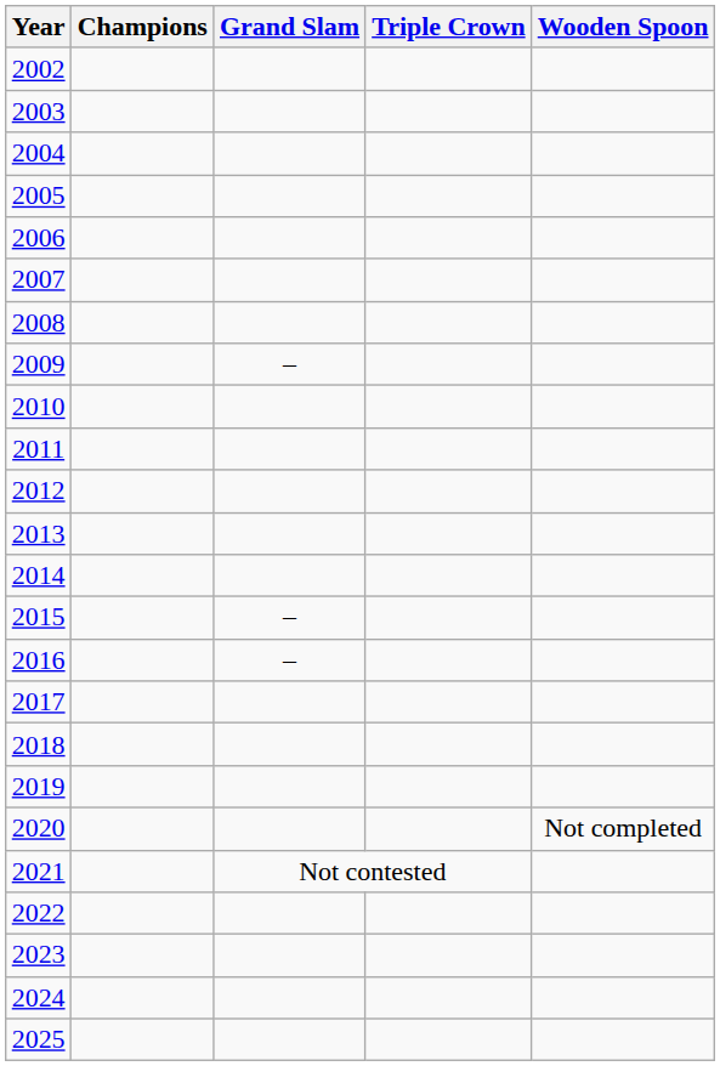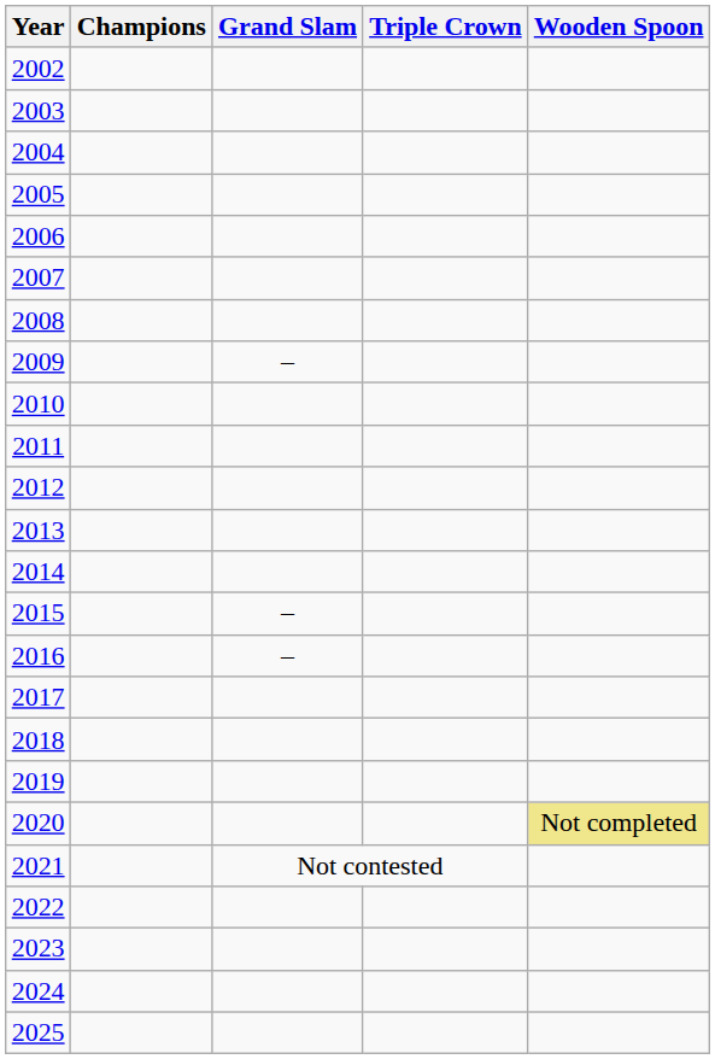2020 | Wooden Spoon: no background -> khaki background
